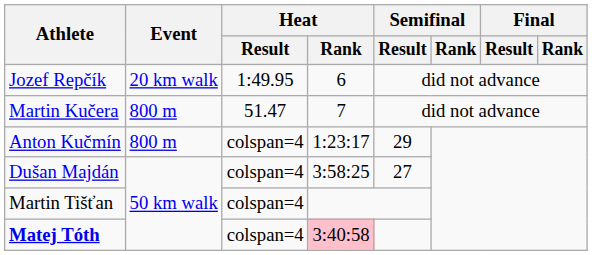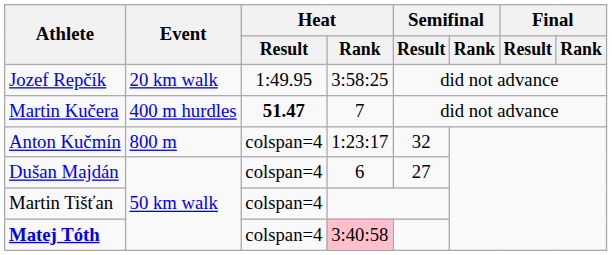Jozef Repčík | Heat / Rank: 6 -> 3:58:25
Martin Kučera | Event: 800 m -> 400 m hurdles
Martin Kučera | Heat / Result: normal -> bold
Anton Kučmín | Semifinal / Result: 29 -> 32
Dušan Majdán | Heat / Rank: 3:58:25 -> 6
